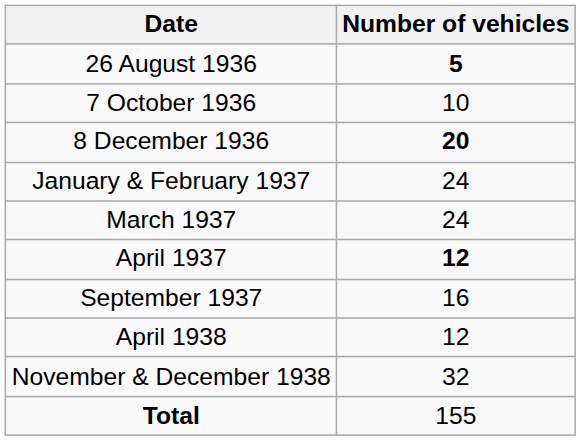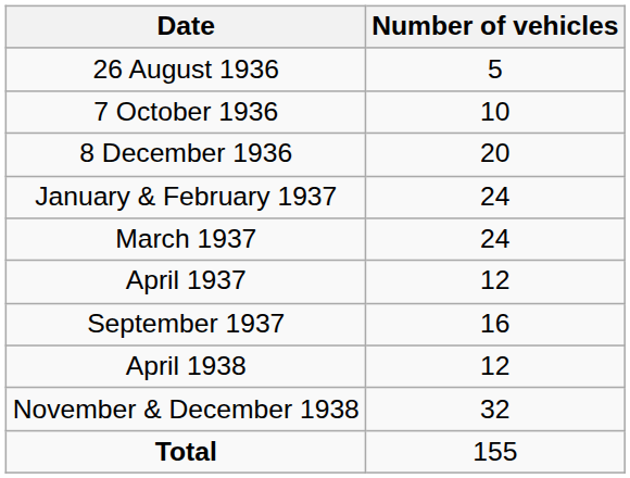26 August 1936 | Number of vehicles: bold -> normal
8 December 1936 | Number of vehicles: bold -> normal
April 1937 | Number of vehicles: bold -> normal
